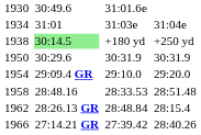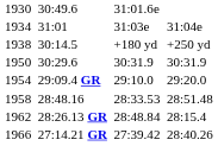1938 | column 2: lightgreen background -> no background
